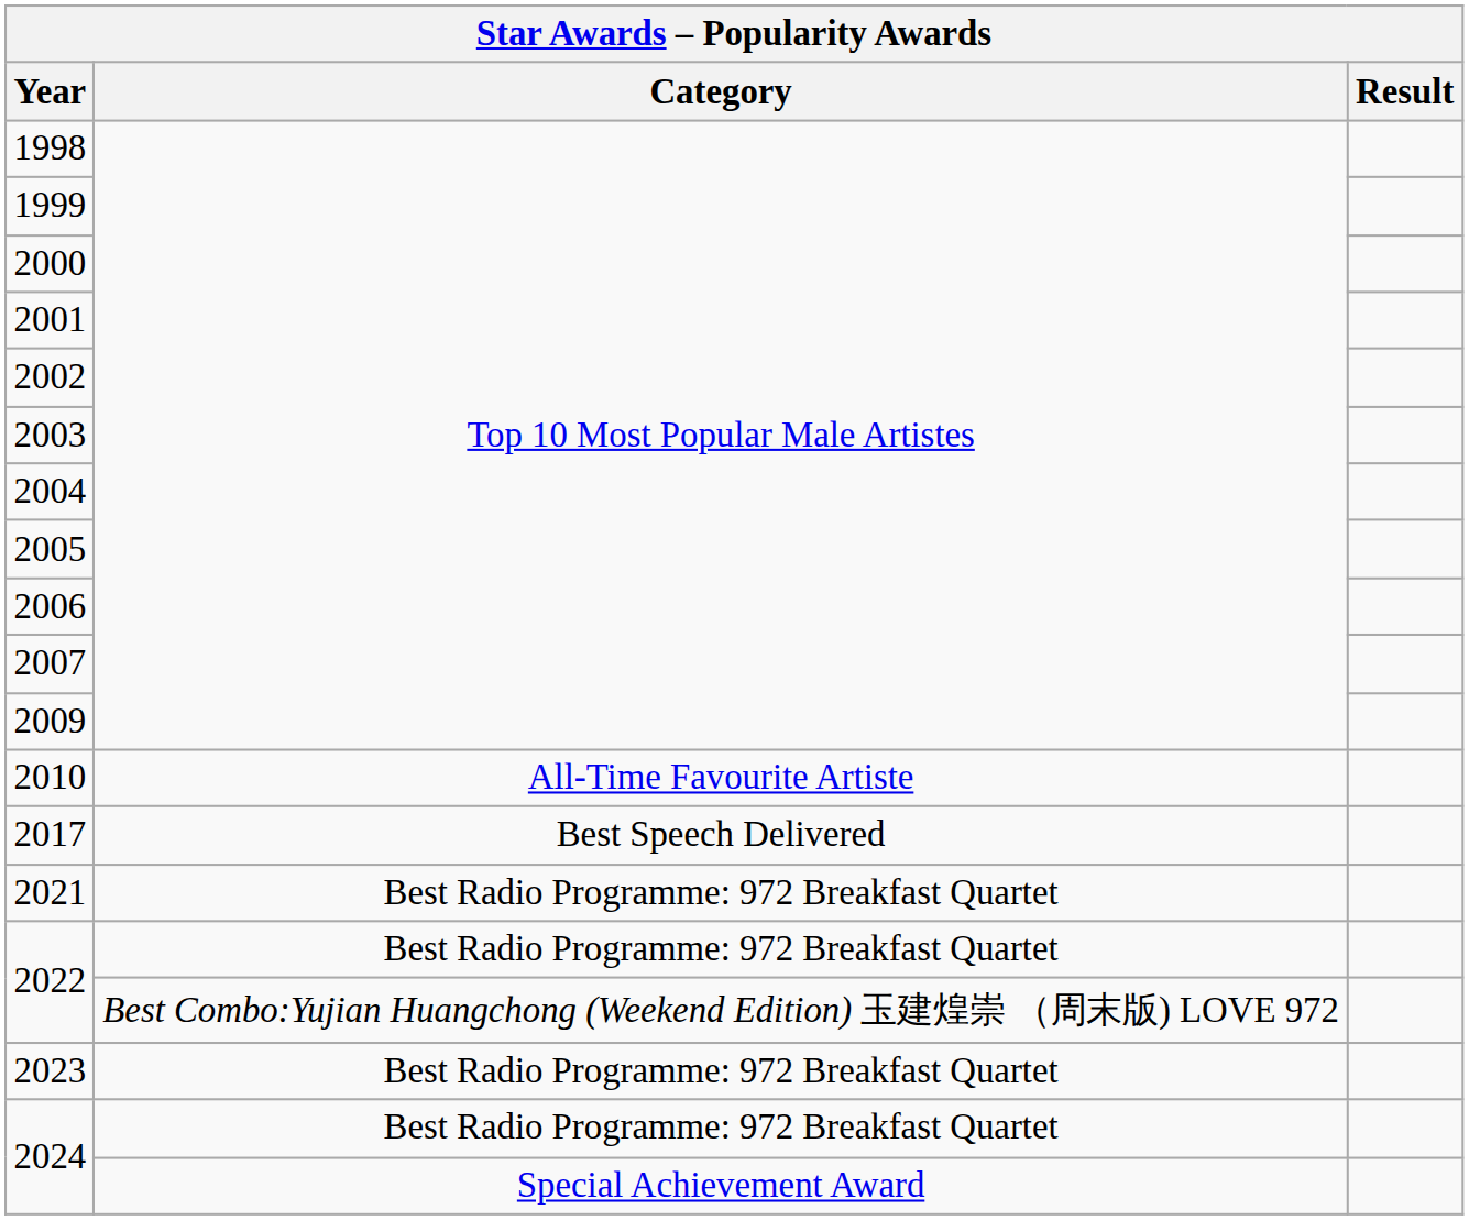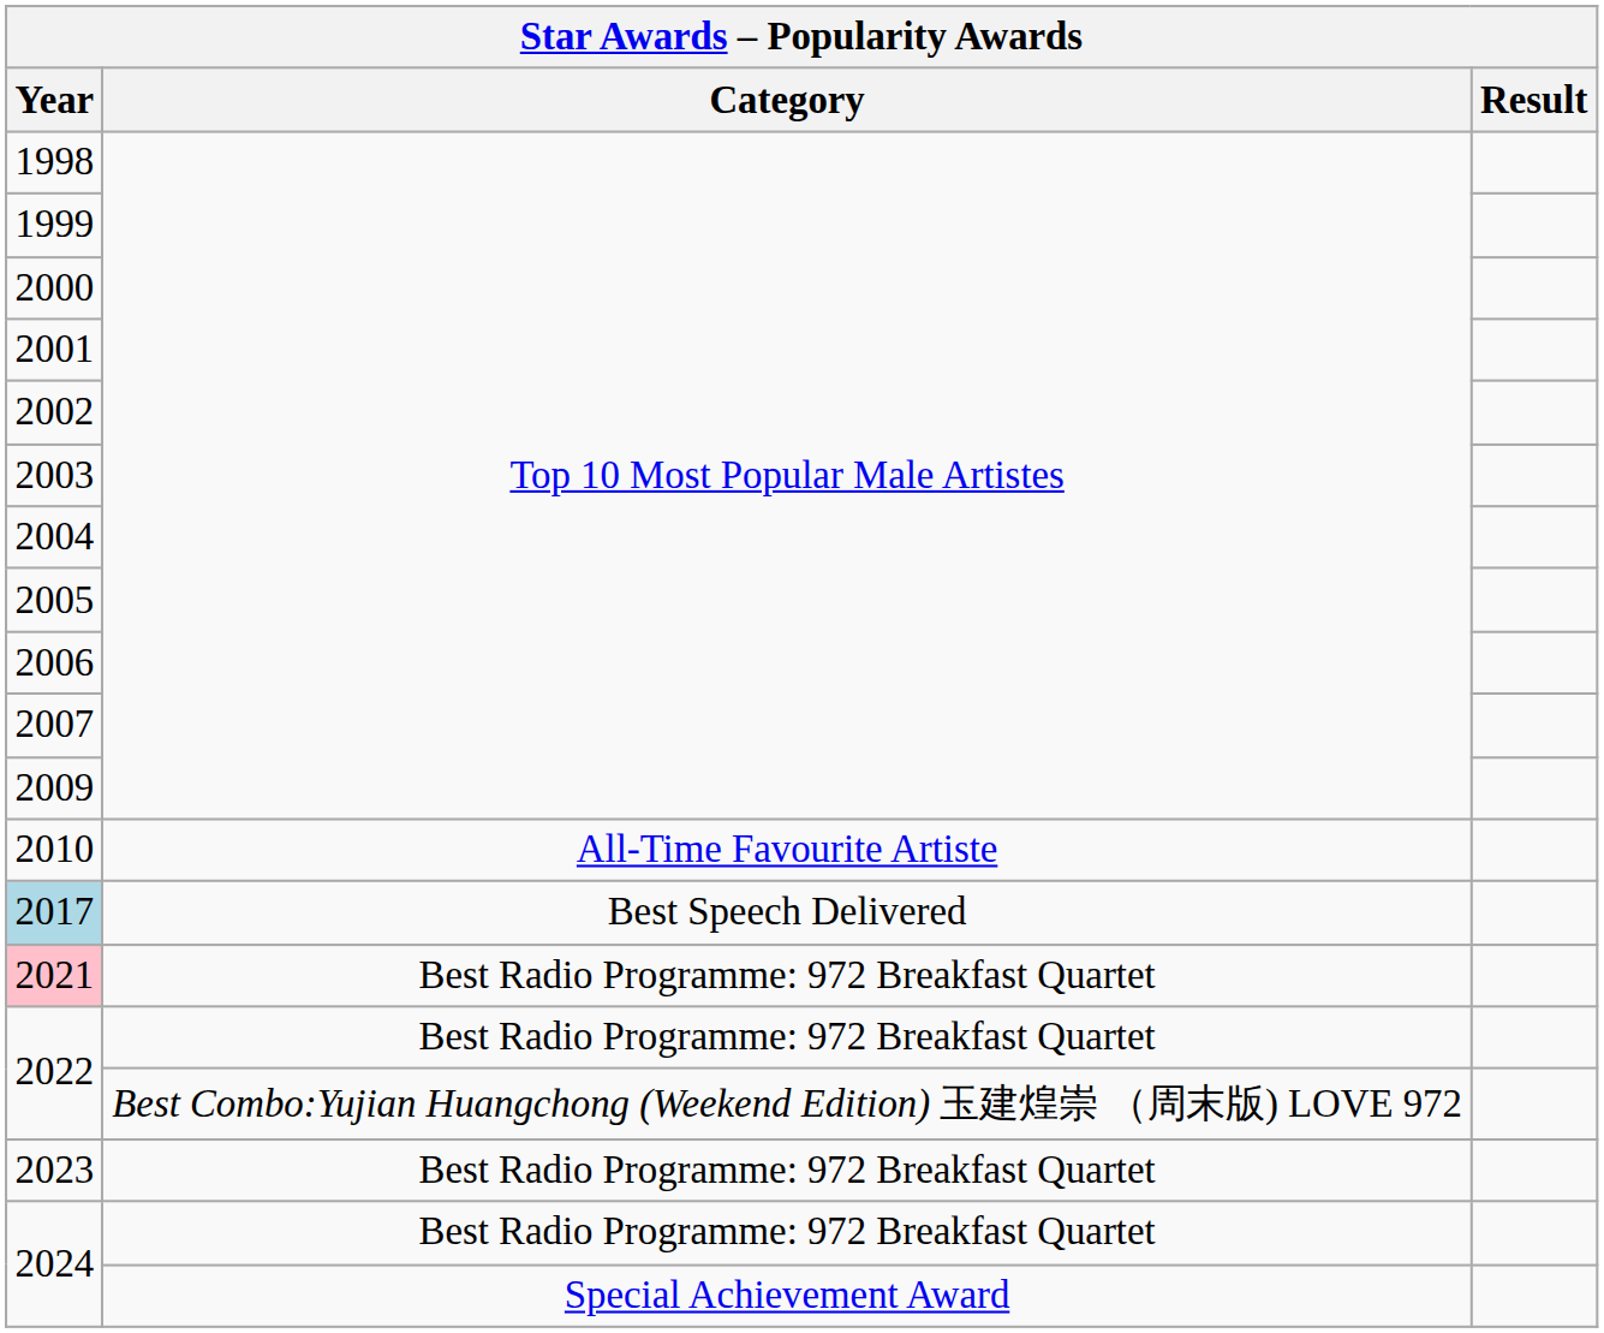2017 | Year: no background -> lightblue background
2021 | Year: no background -> pink background
